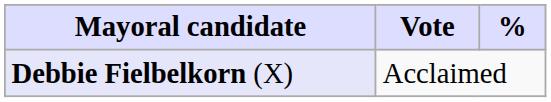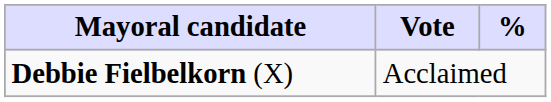Debbie Fielbelkorn (X) | Mayoral candidate: lavender background -> no background
